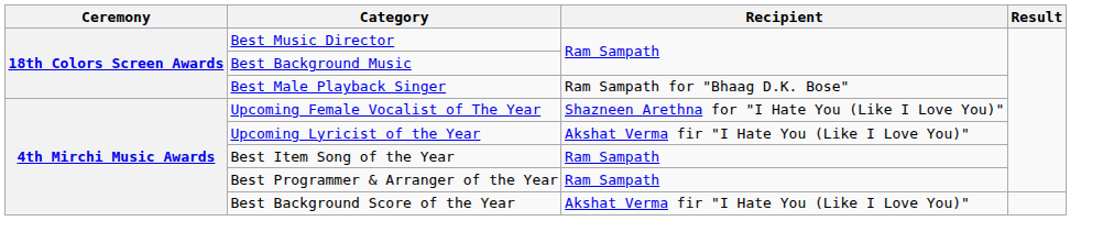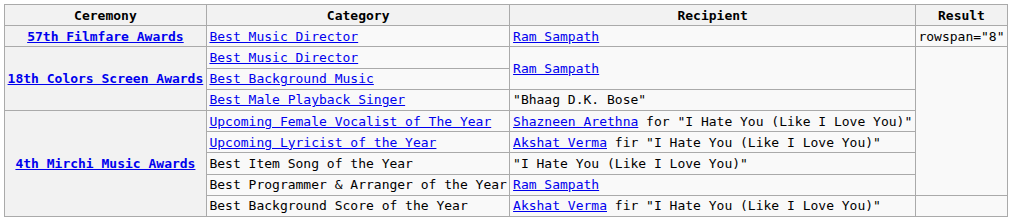+ row: 57th Filmfare Awards | Best Music Director | Ram Sampath | rowspan="8"
Best Male Playback Singer | Recipient: Ram Sampath for "Bhaag D.K. Bose" -> "Bhaag D.K. Bose"
Best Item Song of the Year | Recipient: Ram Sampath -> "I Hate You (Like I Love You)"
